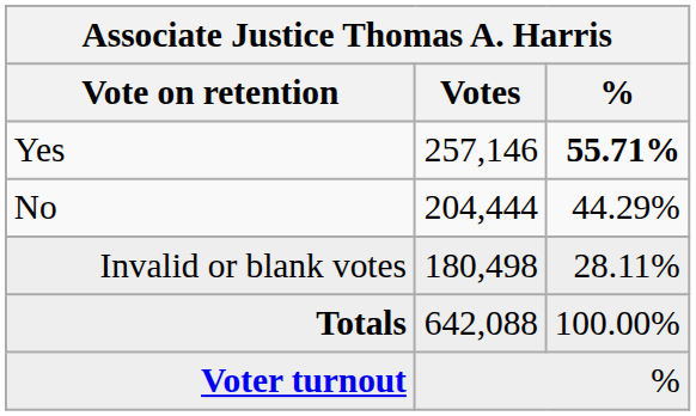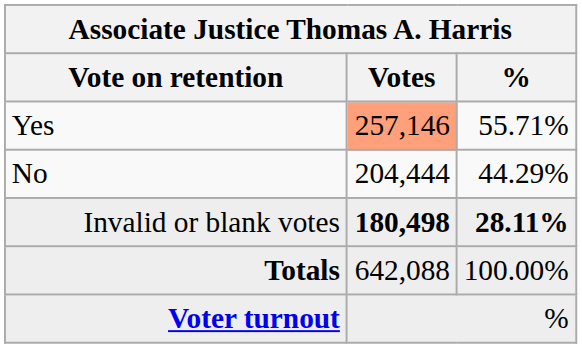Yes | Votes: no background -> lightsalmon background
Yes | %: bold -> normal
Invalid or blank votes | Votes: normal -> bold
Invalid or blank votes | %: normal -> bold
